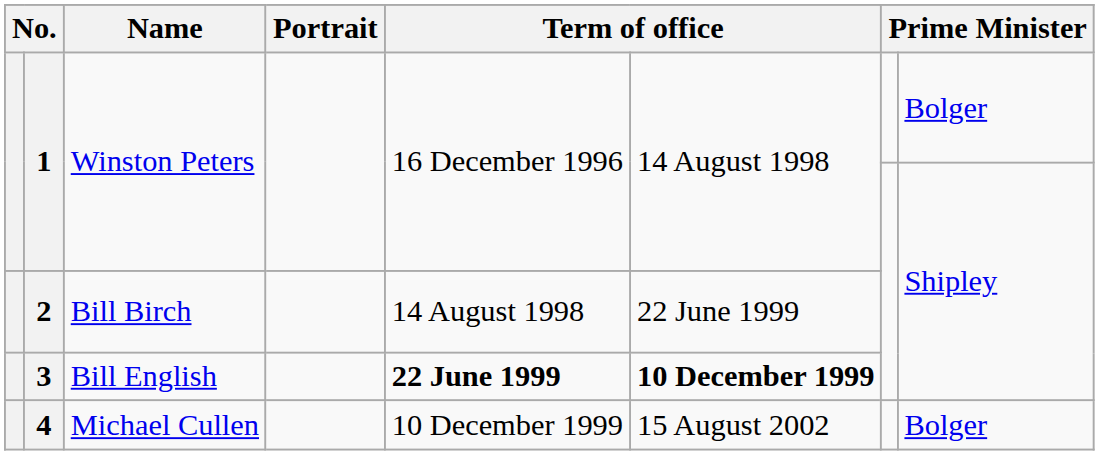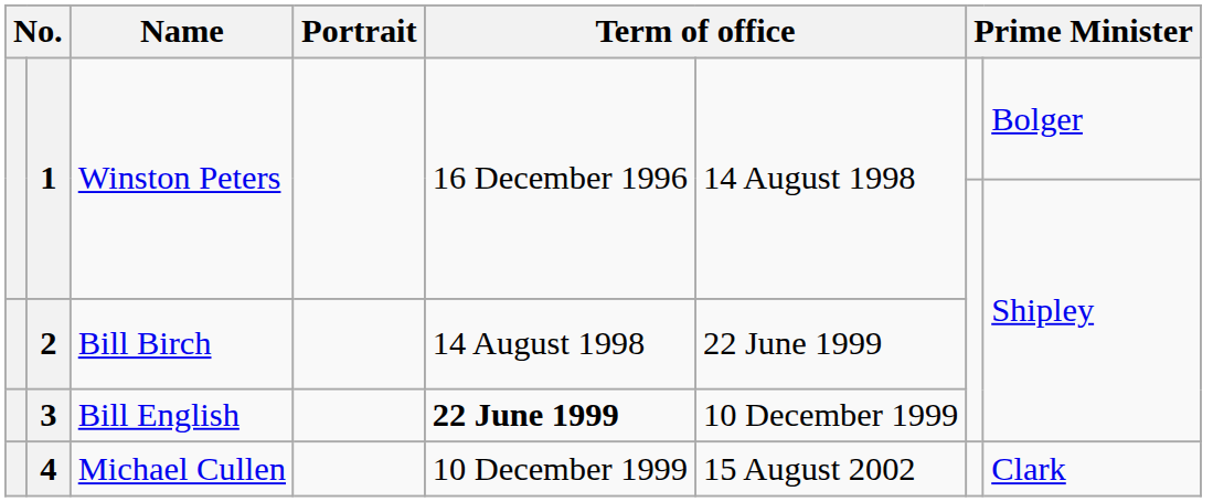3 | column 6: bold -> normal
4 | column 8: Bolger -> Clark
